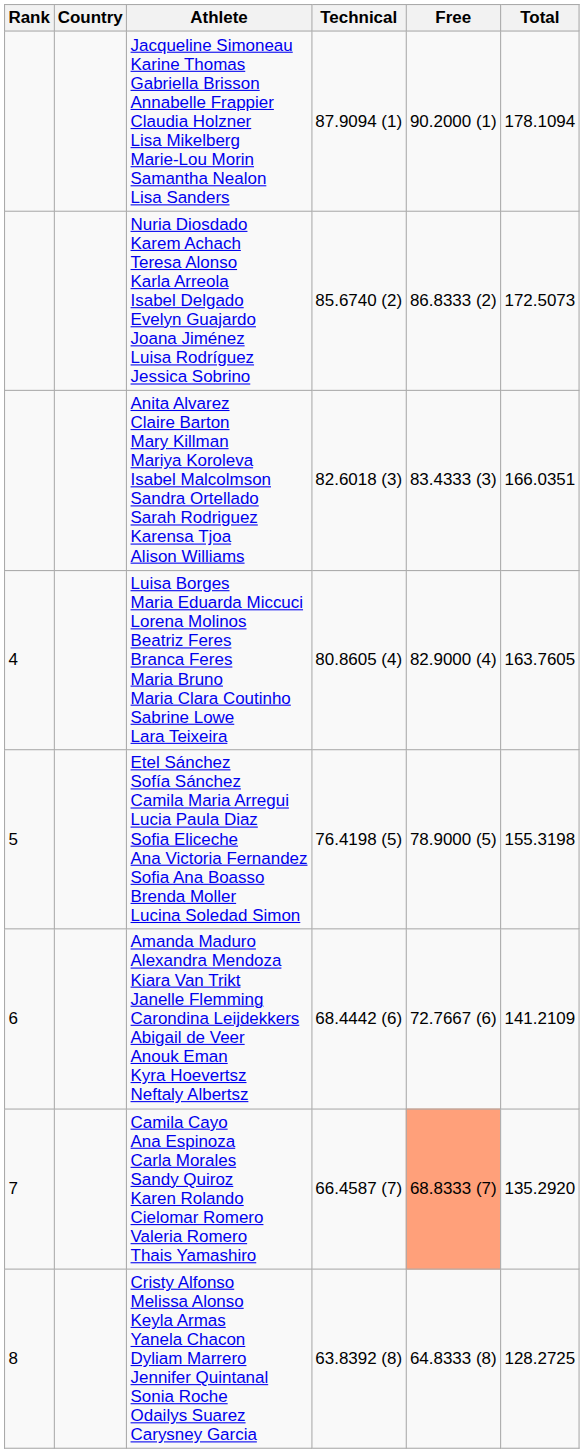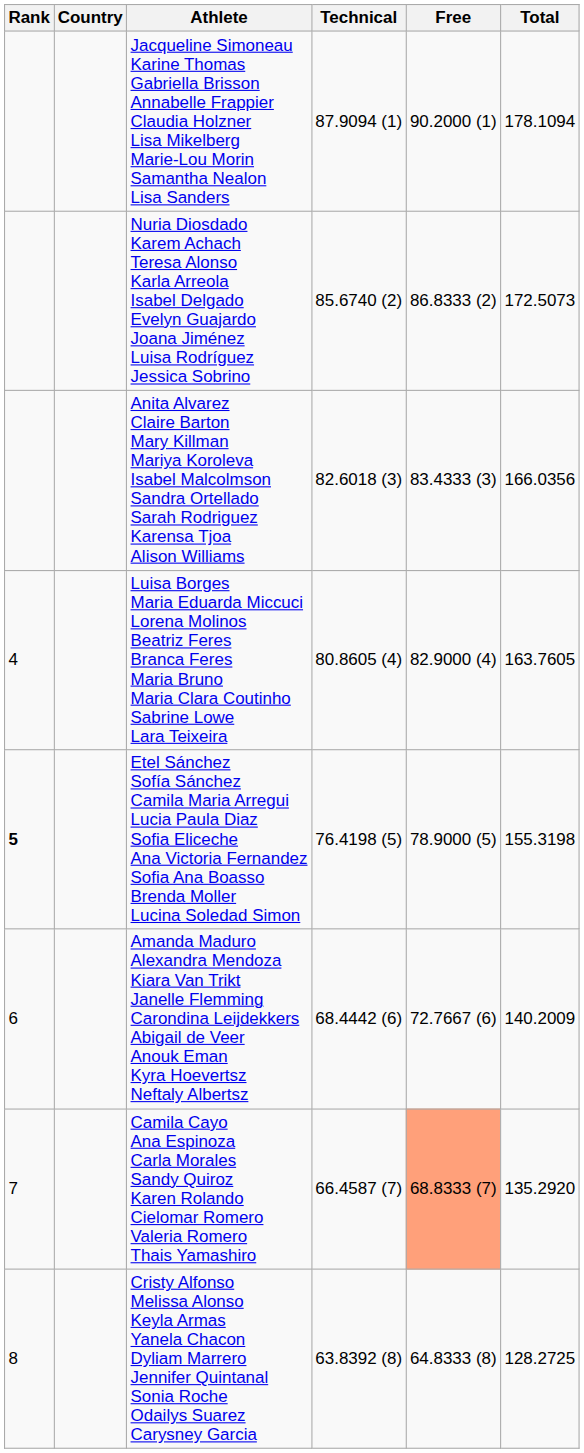row 4 | Total: 166.0351 -> 166.0356
row 6 | Rank: normal -> bold
row 7 | Total: 141.2109 -> 140.2009
